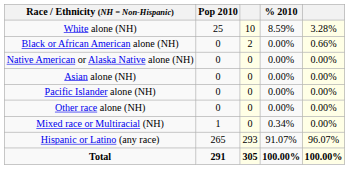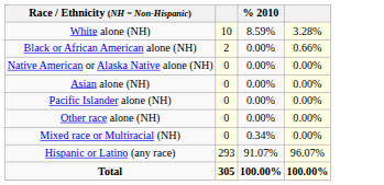- column: Pop 2010 | 25 | 0 | 0 | 0 | 0 | 0 | 1 | 265 | 291
